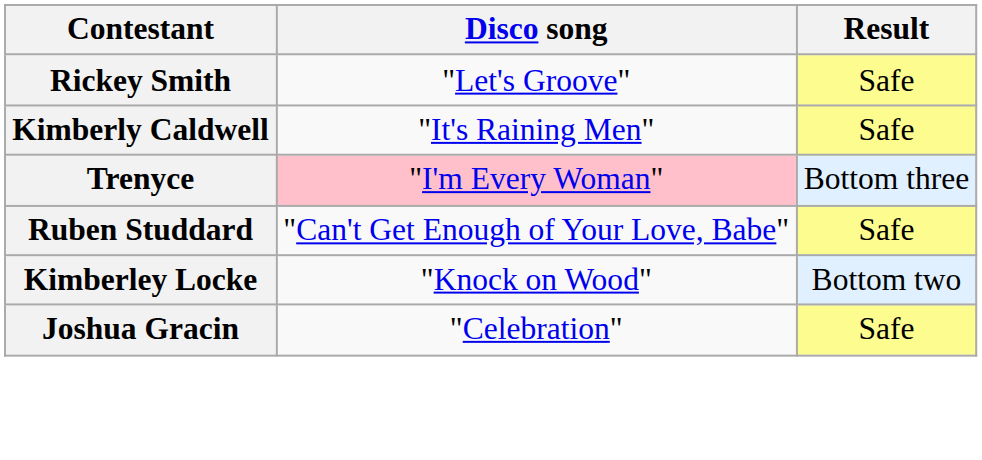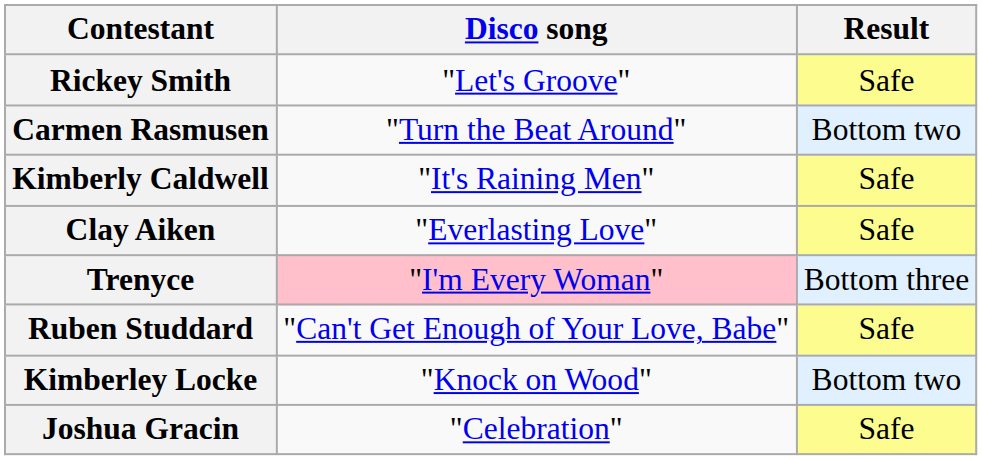+ row: Carmen Rasmusen | "Turn the Beat Around" | Bottom two
+ row: Clay Aiken | "Everlasting Love" | Safe
